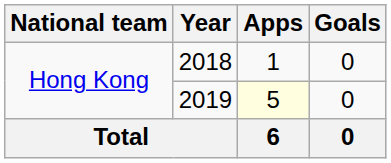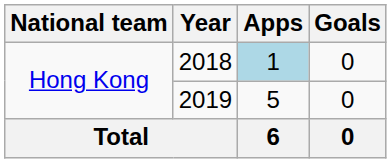2018 | Apps: no background -> lightblue background
2019 | Apps: lightyellow background -> no background
